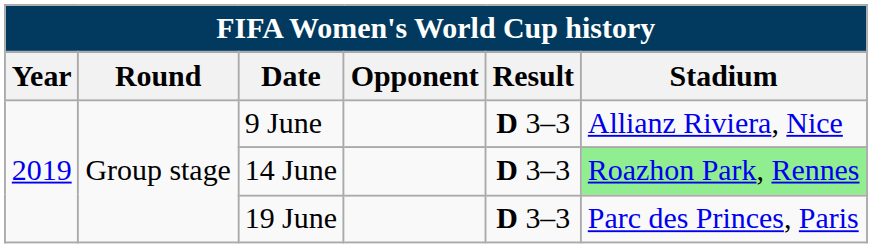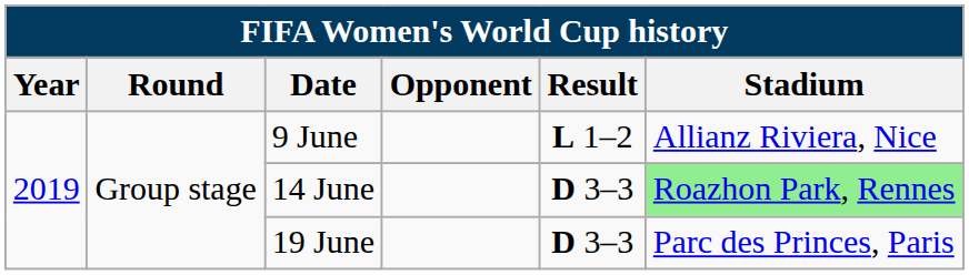9 June | Result: D 3–3 -> L 1–2
